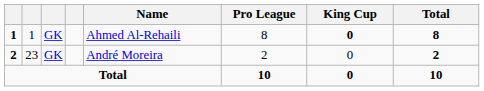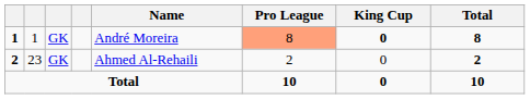row 2 | Name: Ahmed Al-Rehaili -> André Moreira
row 2 | Pro League: no background -> lightsalmon background
row 3 | Name: André Moreira -> Ahmed Al-Rehaili
